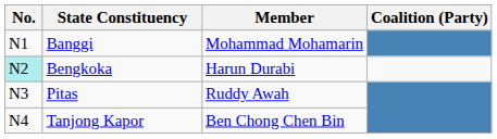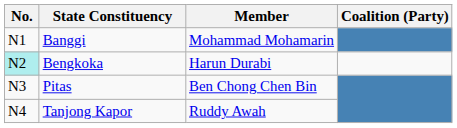Pitas | Member: Ruddy Awah -> Ben Chong Chen Bin
Tanjong Kapor | Member: Ben Chong Chen Bin -> Ruddy Awah
